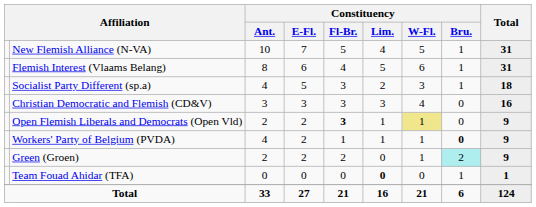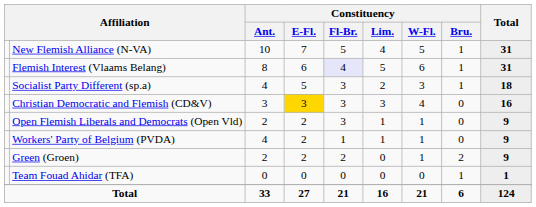Flemish Interest (Vlaams Belang) | Constituency / Fl-Br.: no background -> lavender background
Christian Democratic and Flemish (CD&V) | Constituency / E-Fl.: no background -> gold background
Open Flemish Liberals and Democrats (Open Vld) | Constituency / Fl-Br.: bold -> normal
Open Flemish Liberals and Democrats (Open Vld) | Constituency / W-Fl.: khaki background -> no background
Workers' Party of Belgium (PVDA) | Constituency / Bru.: bold -> normal
Green (Groen) | Constituency / Bru.: paleturquoise background -> no background
Team Fouad Ahidar (TFA) | Constituency / Lim.: bold -> normal
